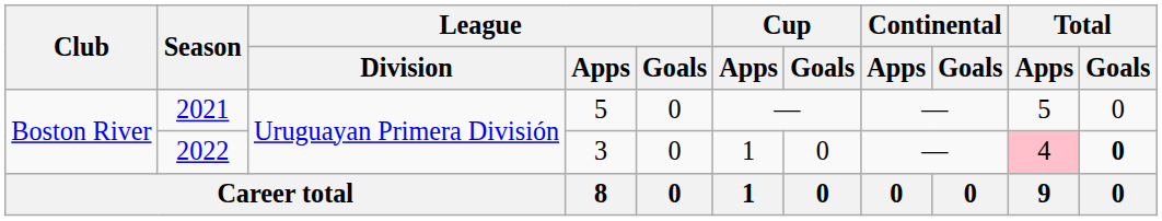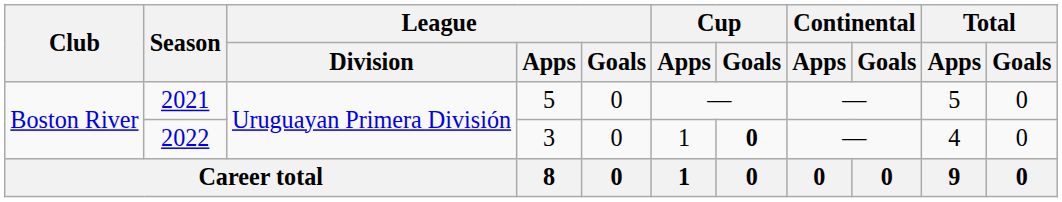2022 | Cup / Goals: normal -> bold
2022 | Total / Apps: pink background -> no background
2022 | Total / Goals: bold -> normal
